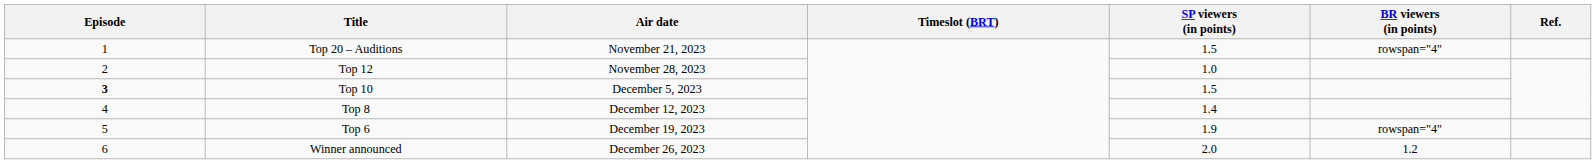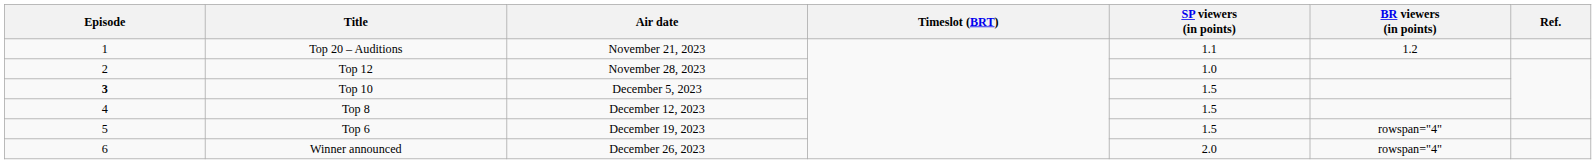Top 20 – Auditions | SP viewers (in points): 1.5 -> 1.1
Top 20 – Auditions | BR viewers (in points): rowspan="4" -> 1.2
Top 8 | SP viewers (in points): 1.4 -> 1.5
Top 6 | SP viewers (in points): 1.9 -> 1.5
Winner announced | BR viewers (in points): 1.2 -> rowspan="4"
